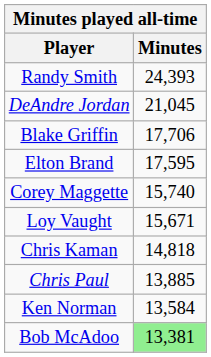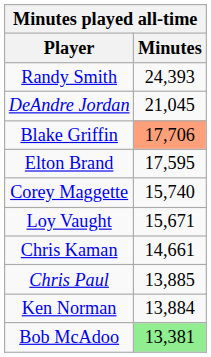Blake Griffin | Minutes: no background -> lightsalmon background
Chris Kaman | Minutes: 14,818 -> 14,661
Ken Norman | Minutes: 13,584 -> 13,884
